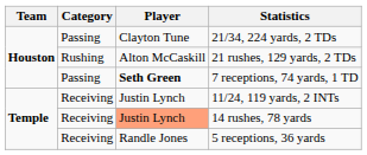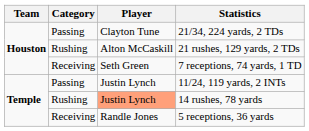7 receptions, 74 yards, 1 TD | Category: Passing -> Receiving
7 receptions, 74 yards, 1 TD | Player: bold -> normal
11/24, 119 yards, 2 INTs | Category: Receiving -> Passing
14 rushes, 78 yards | Category: Receiving -> Rushing
